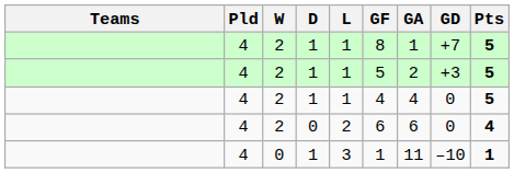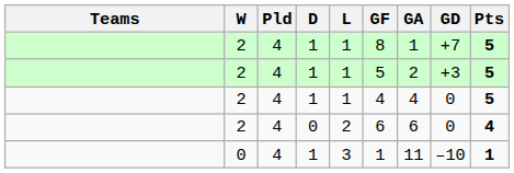columns swapped: Pld <-> W
